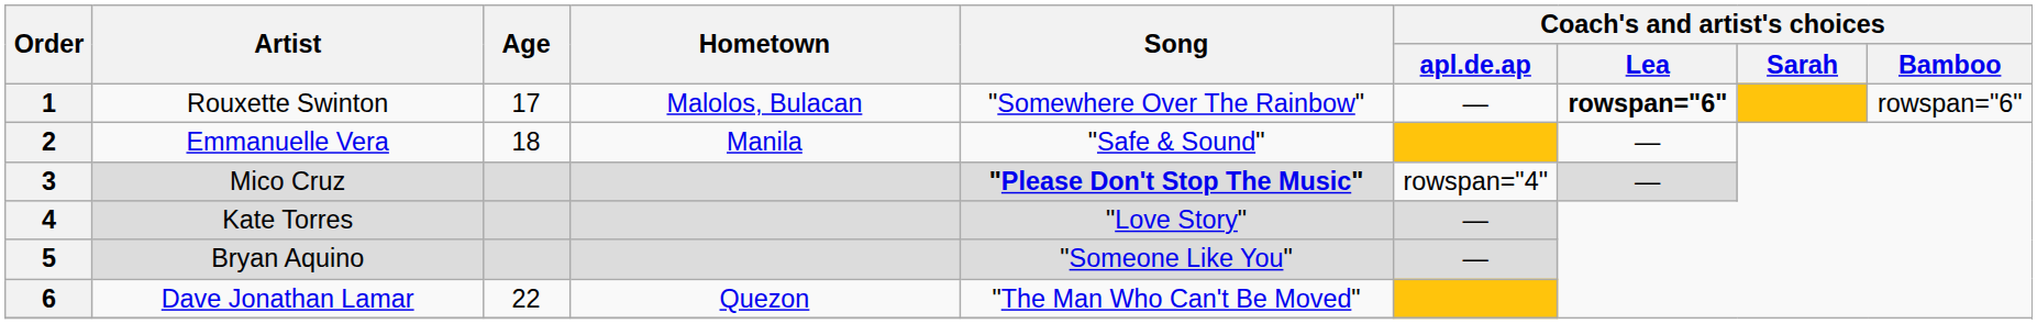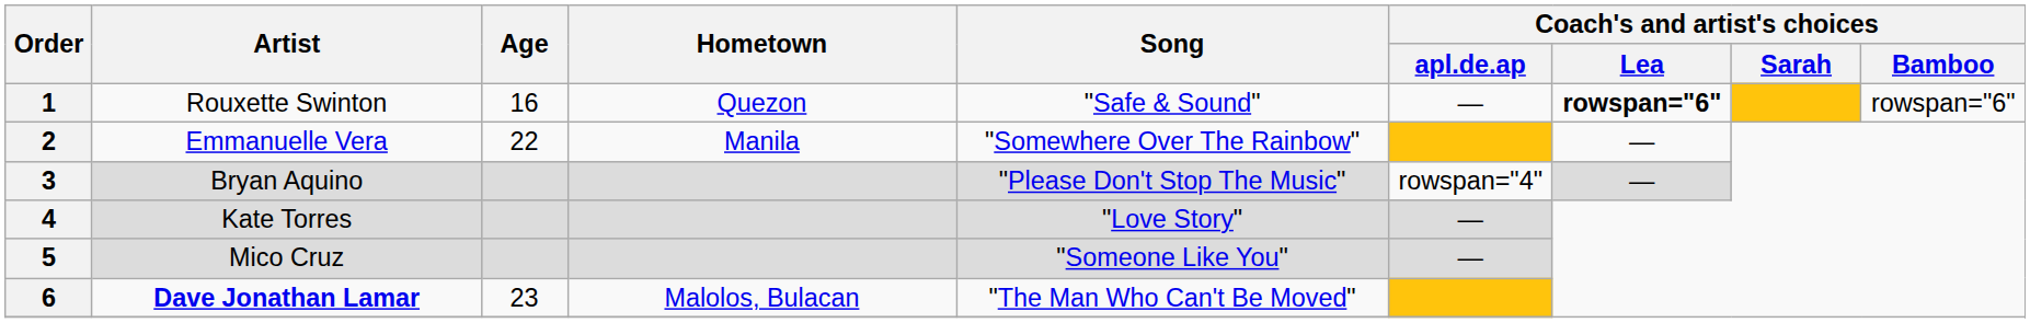1 | Age: 17 -> 16
1 | Hometown: Malolos, Bulacan -> Quezon
1 | Song: "Somewhere Over The Rainbow" -> "Safe & Sound"
2 | Age: 18 -> 22
2 | Song: "Safe & Sound" -> "Somewhere Over The Rainbow"
3 | Artist: Mico Cruz -> Bryan Aquino
3 | Song: bold -> normal
5 | Artist: Bryan Aquino -> Mico Cruz
6 | Artist: normal -> bold
6 | Age: 22 -> 23
6 | Hometown: Quezon -> Malolos, Bulacan
